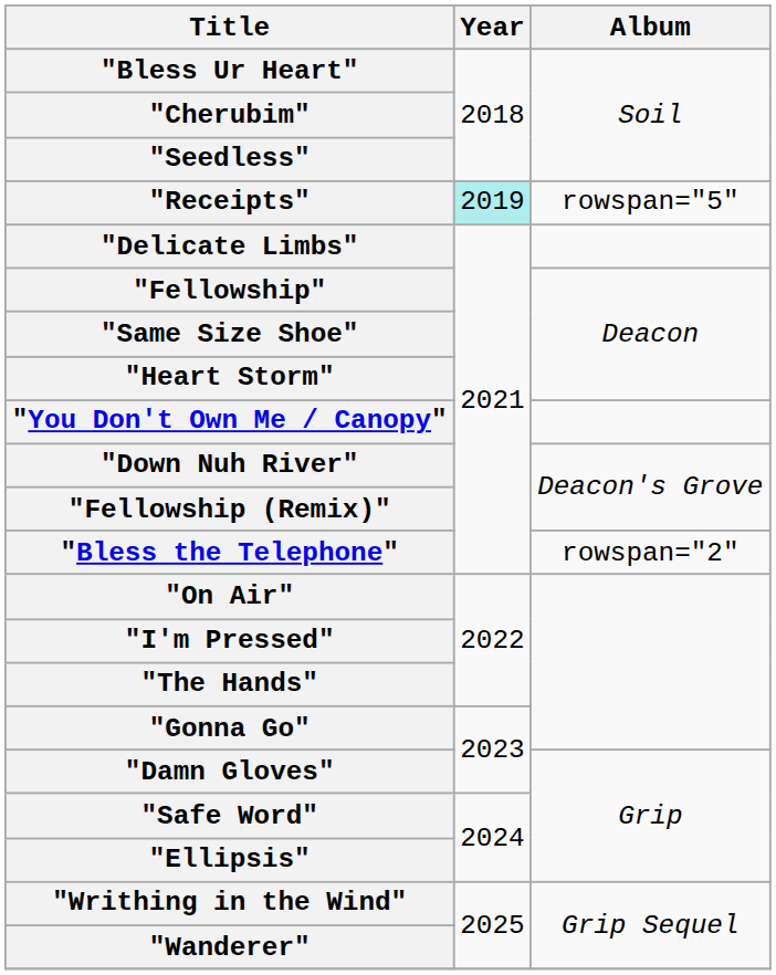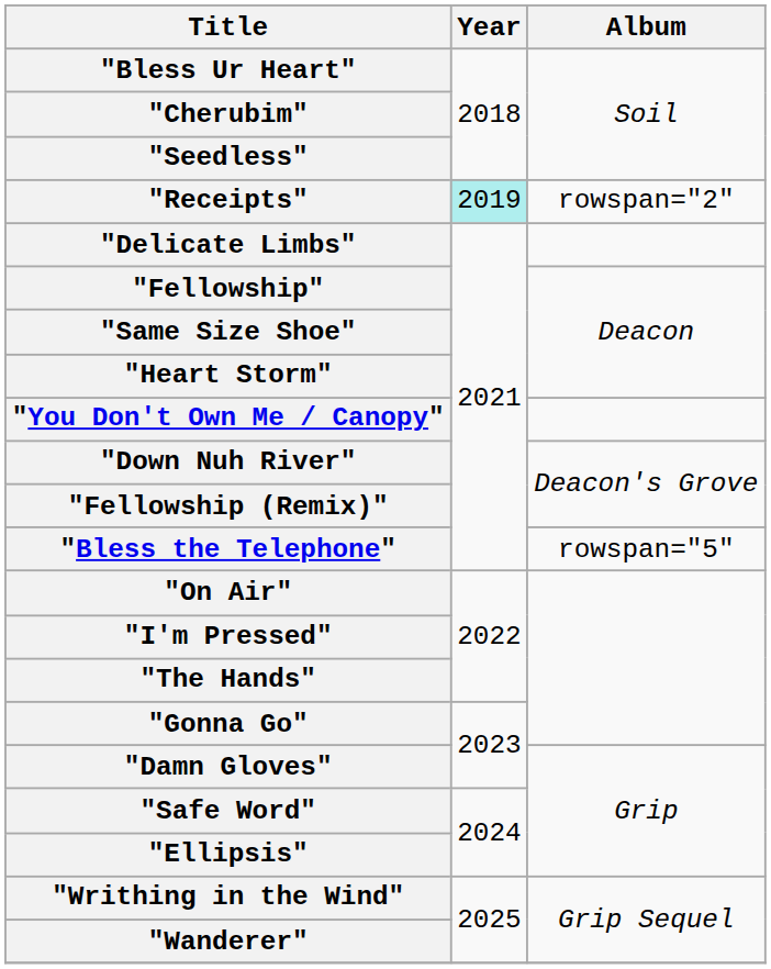"Receipts" | Album: rowspan="5" -> rowspan="2"
"Bless the Telephone" | Album: rowspan="2" -> rowspan="5"
